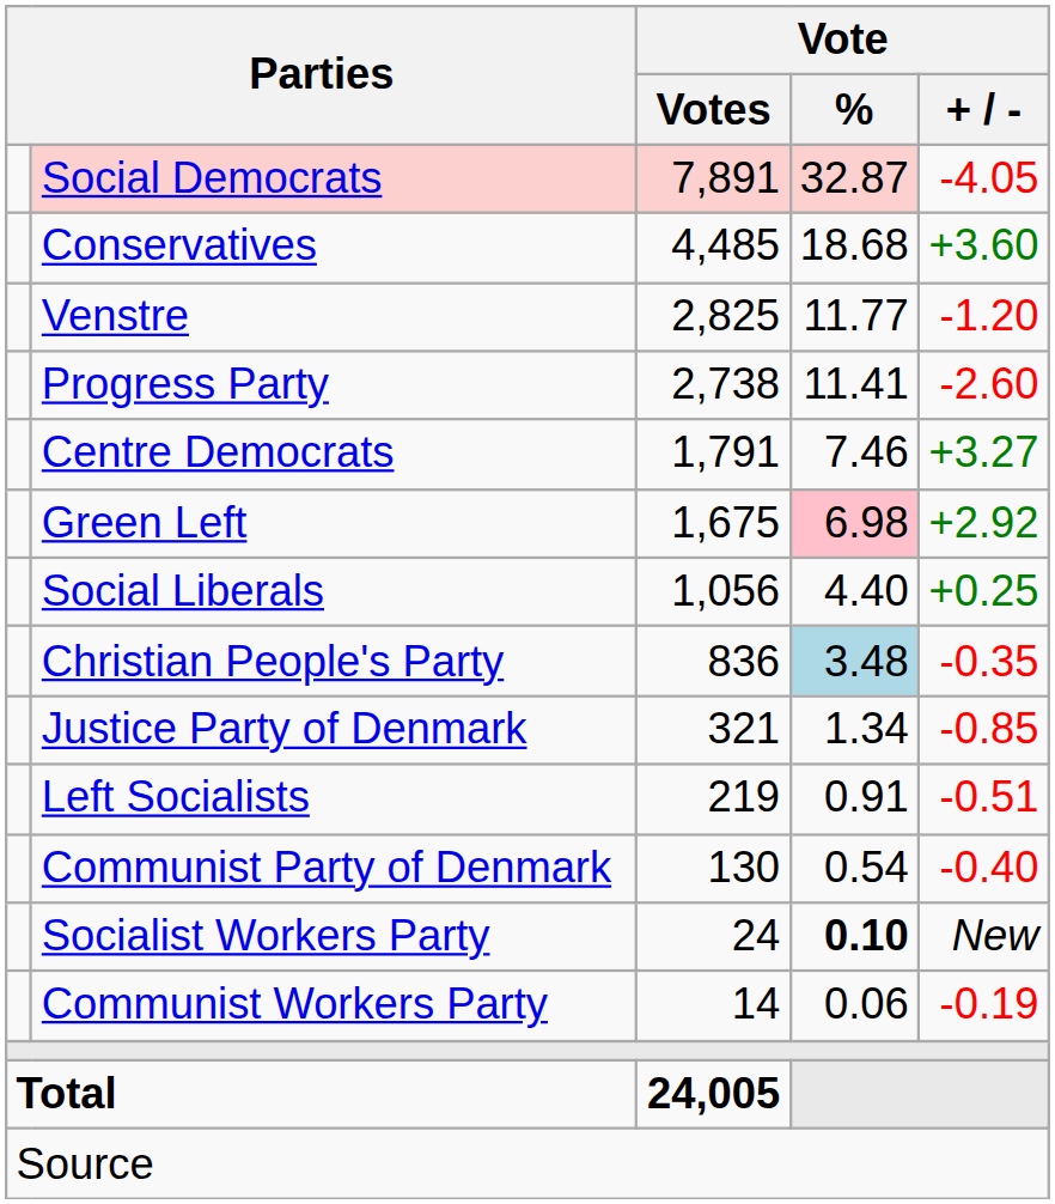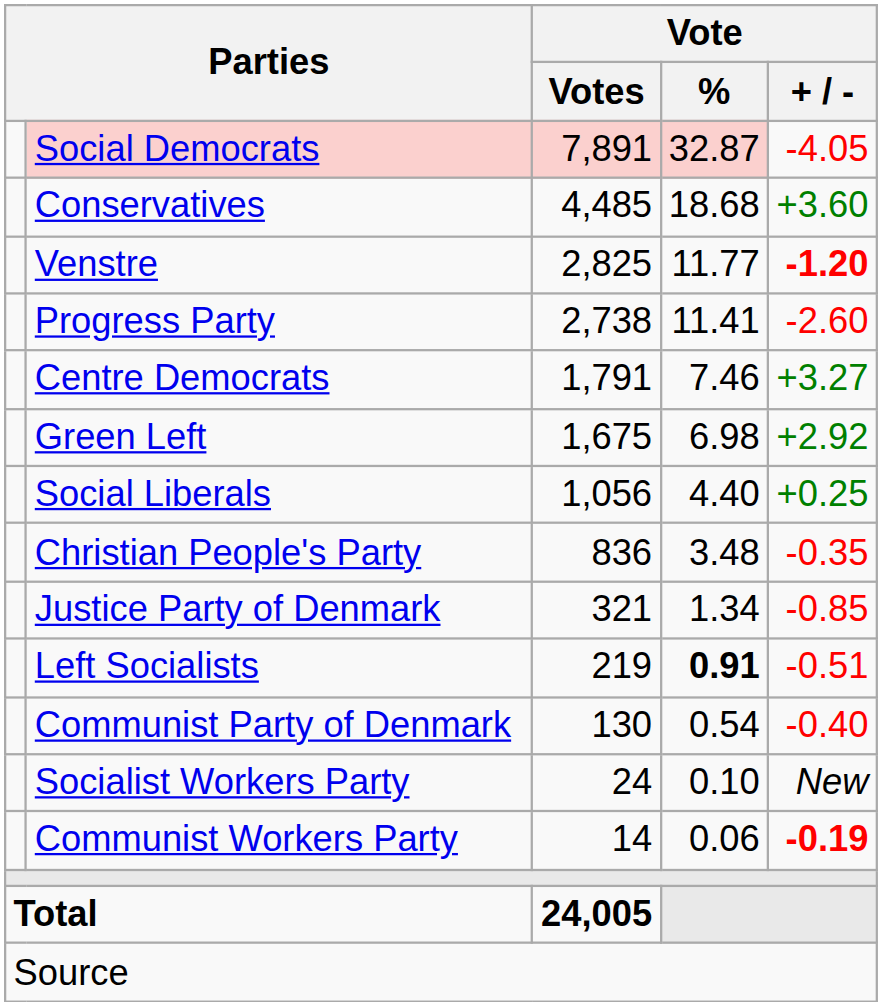Venstre | Vote / + / -: normal -> bold
Green Left | Vote / %: pink background -> no background
Christian People's Party | Vote / %: lightblue background -> no background
Left Socialists | Vote / %: normal -> bold
Socialist Workers Party | Vote / %: bold -> normal
Communist Workers Party | Vote / + / -: normal -> bold
